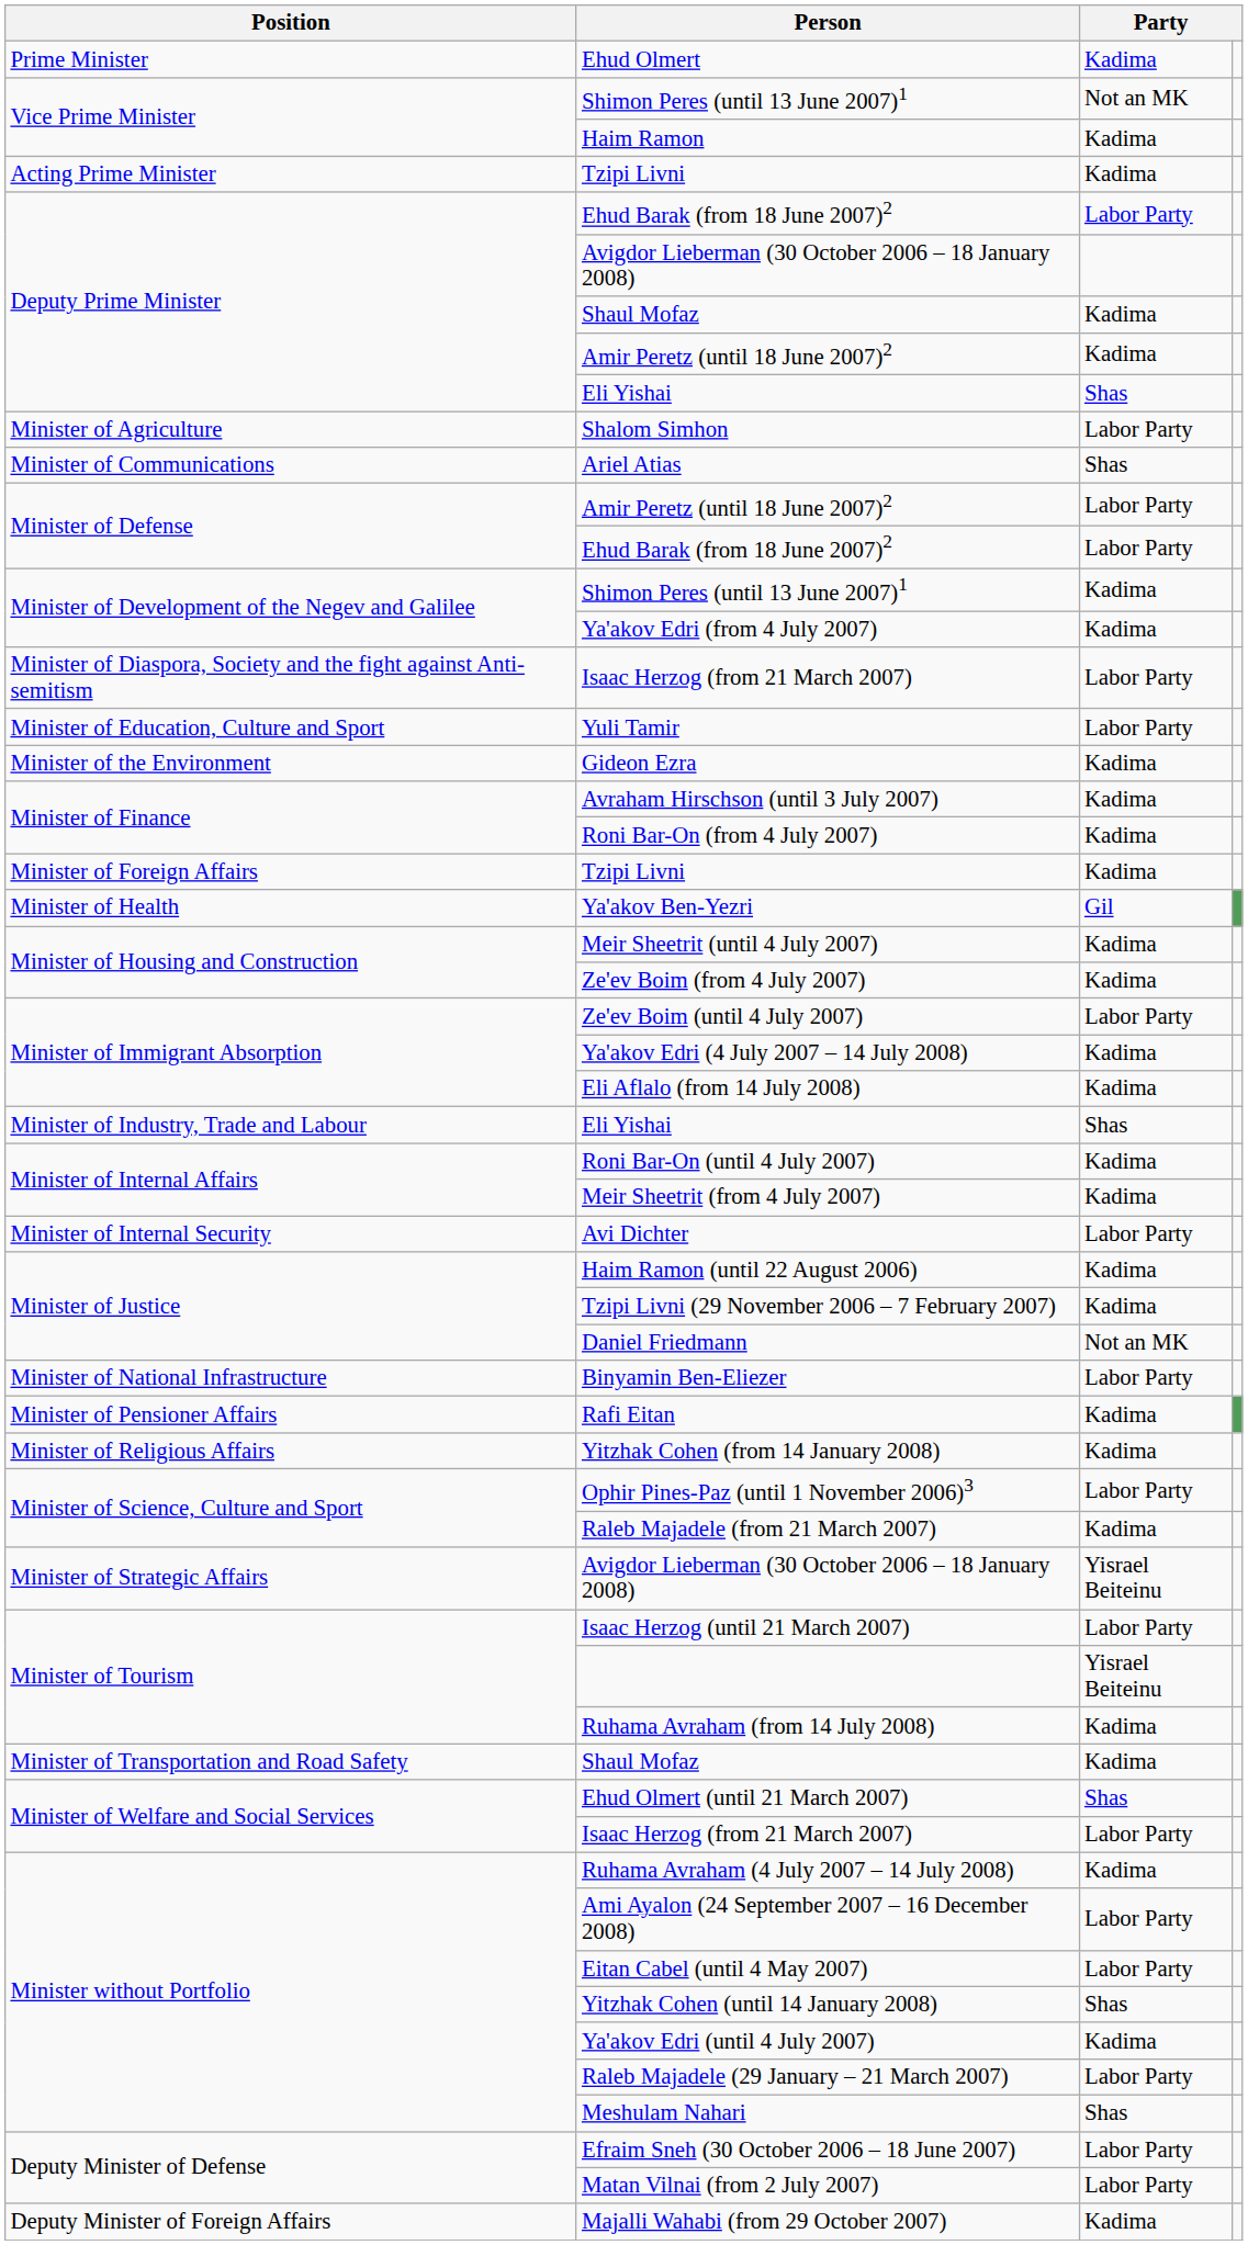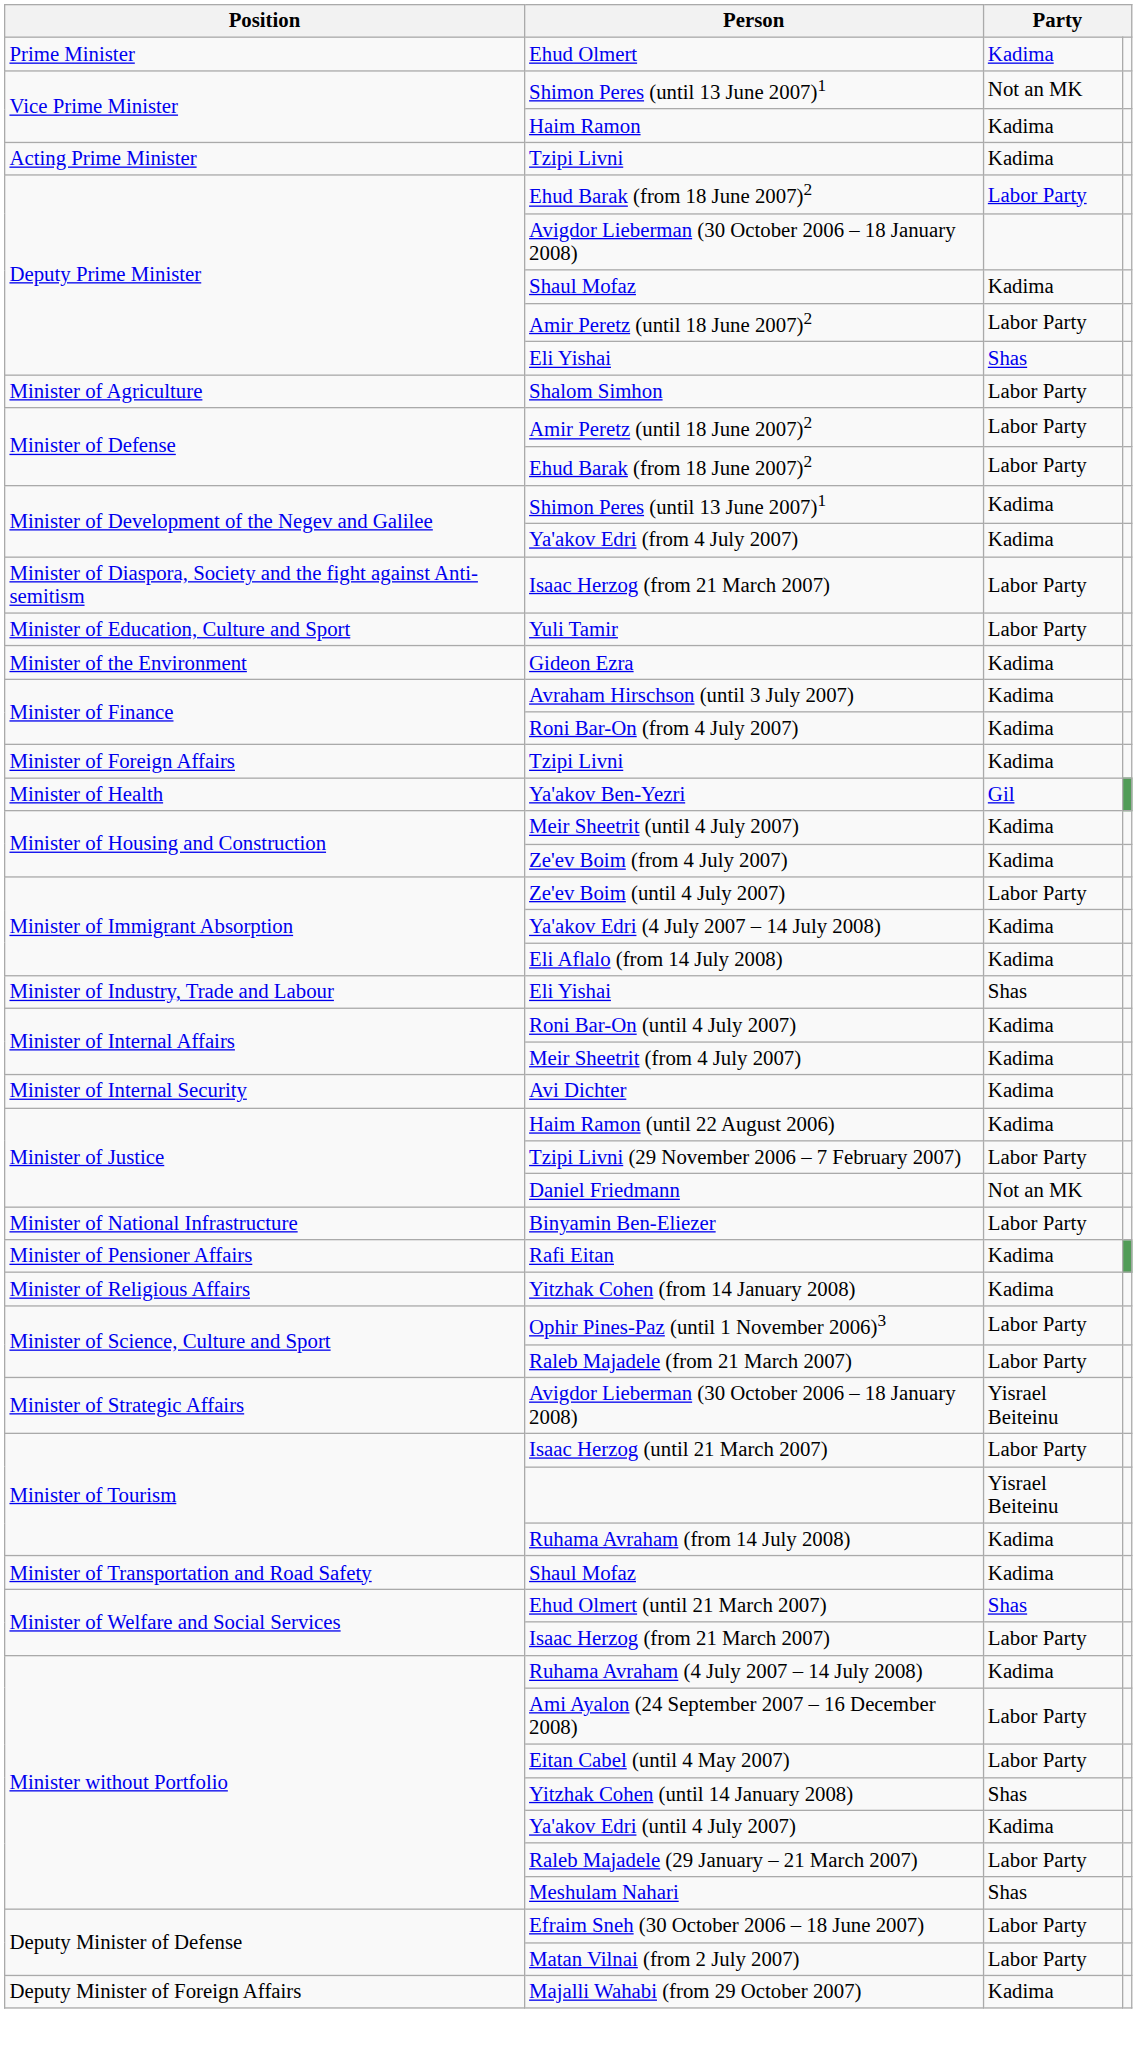Deputy Prime Minister / Amir Peretz (until 18 June 2007)2 | column 3: Kadima -> Labor Party
- row: Minister of Communications | Ariel Atias | Shas
Avi Dichter | column 3: Labor Party -> Kadima
Tzipi Livni (29 November 2006 – 7 February 2007) | column 3: Kadima -> Labor Party
Raleb Majadele (from 21 March 2007) | column 3: Kadima -> Labor Party
